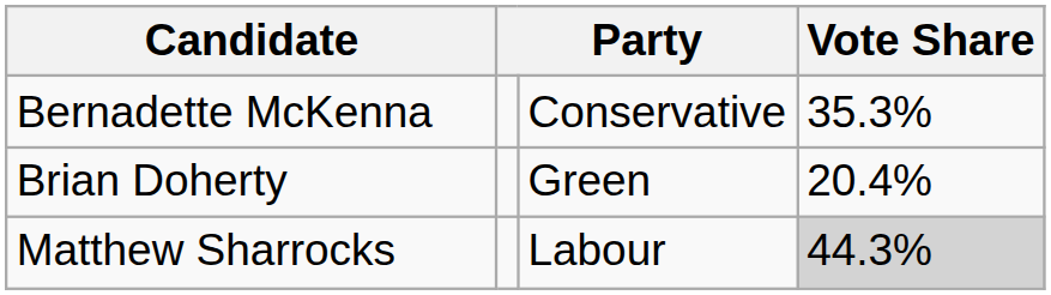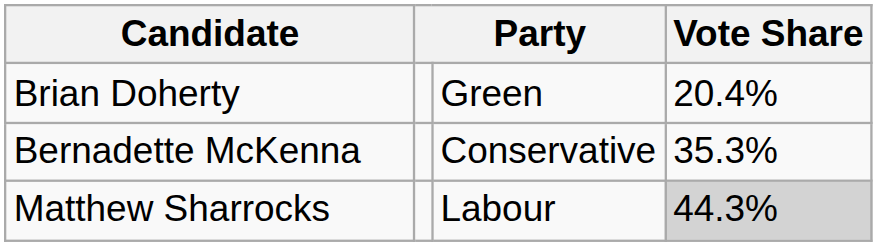rows swapped: Brian Doherty <-> Bernadette McKenna
